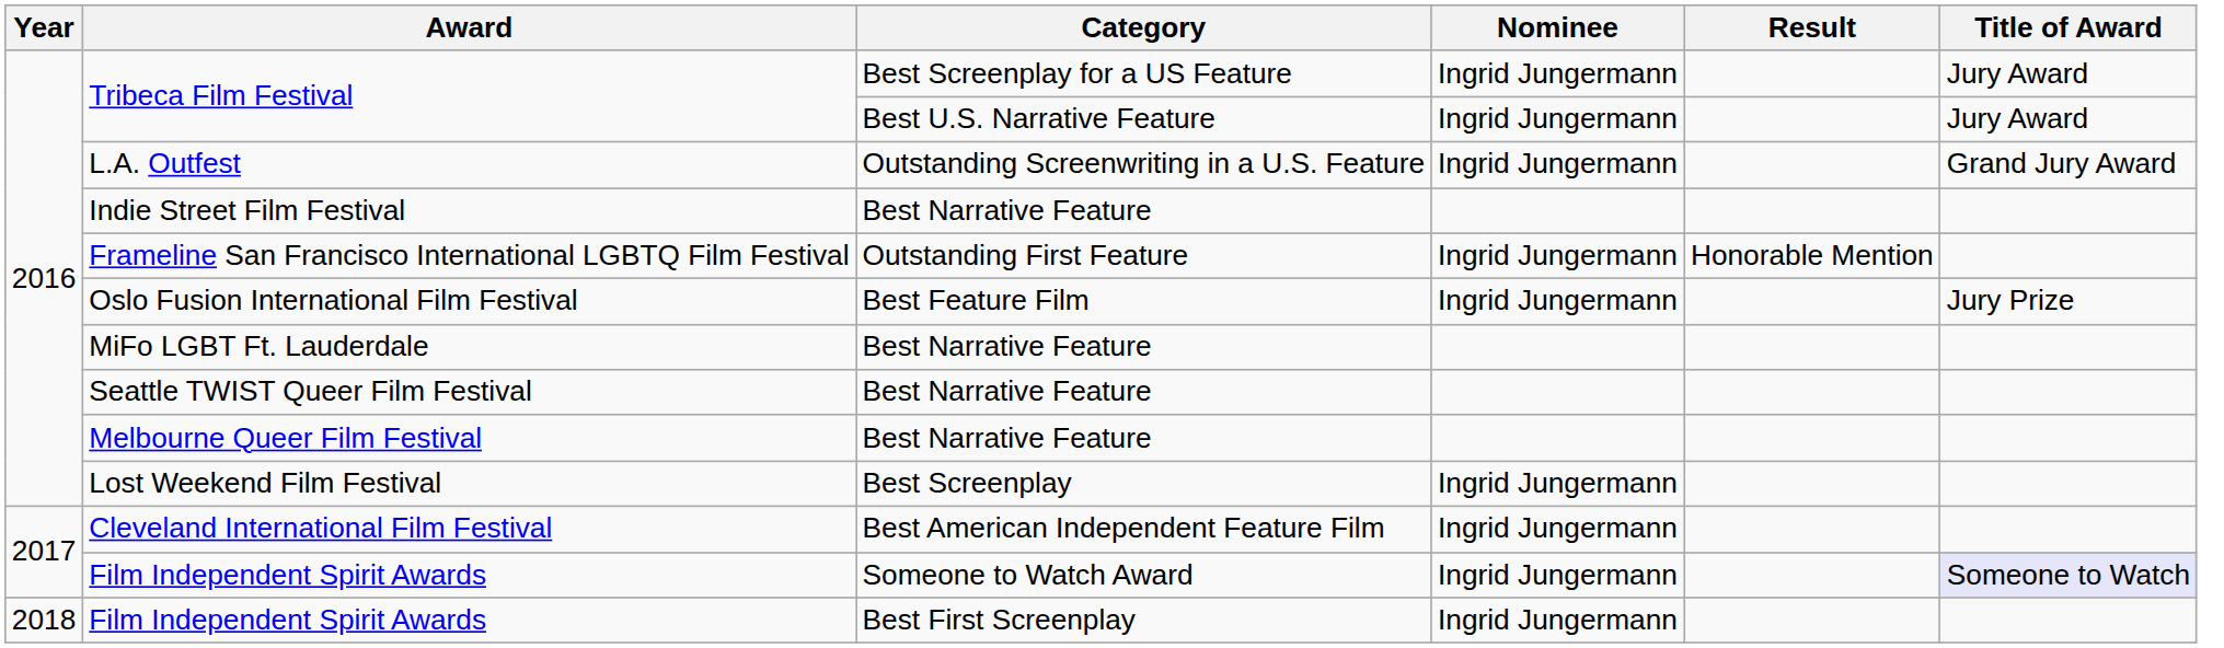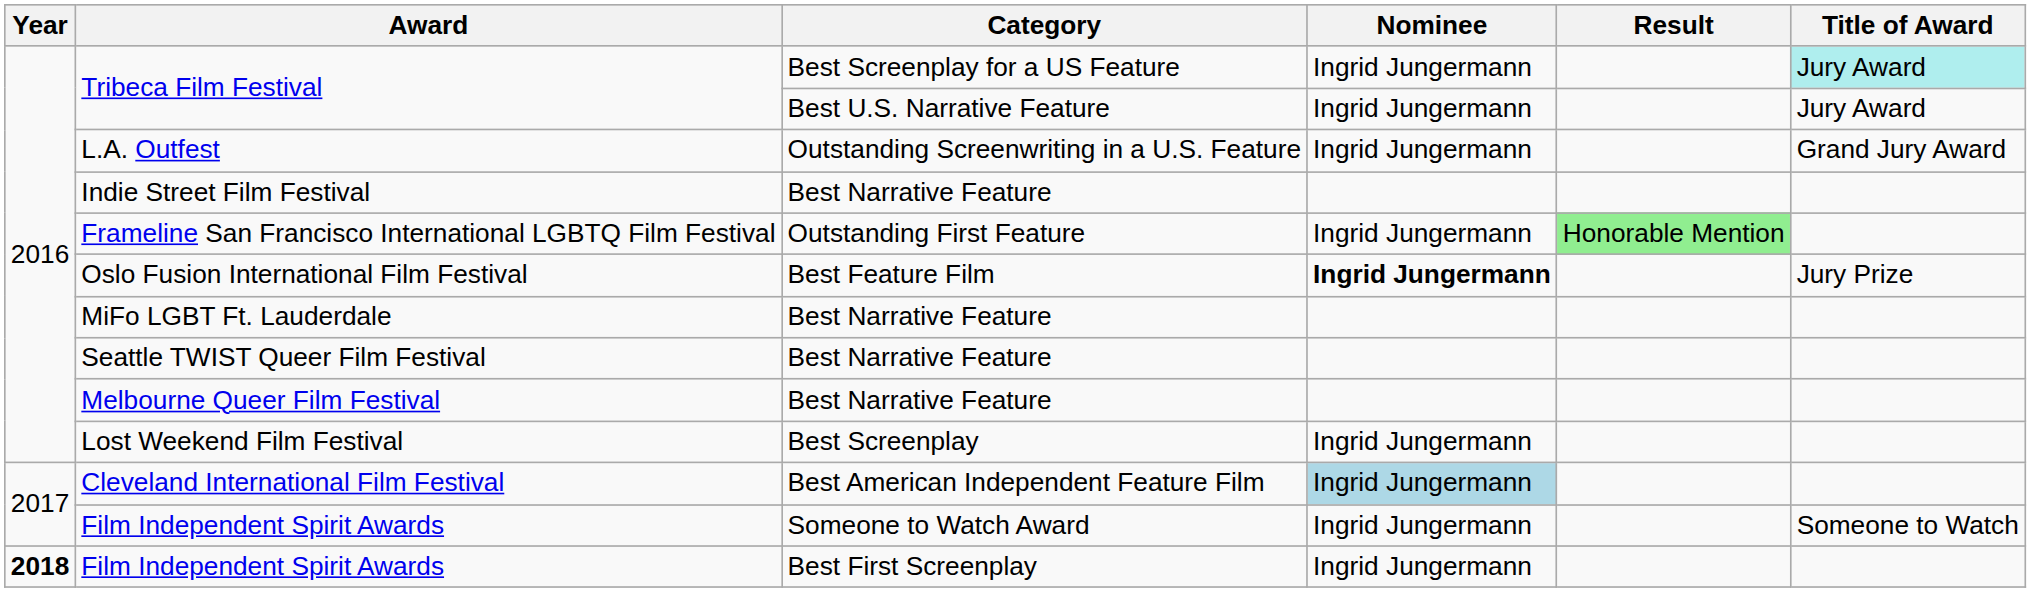Tribeca Film Festival / Best Screenplay for a US Feature | Title of Award: no background -> paleturquoise background
Frameline San Francisco International LGBTQ Film Festival | Result: no background -> lightgreen background
Oslo Fusion International Film Festival | Nominee: normal -> bold
Cleveland International Film Festival | Nominee: no background -> lightblue background
Film Independent Spirit Awards / Someone to Watch Award | Title of Award: lavender background -> no background
Film Independent Spirit Awards / Best First Screenplay | Year: normal -> bold
